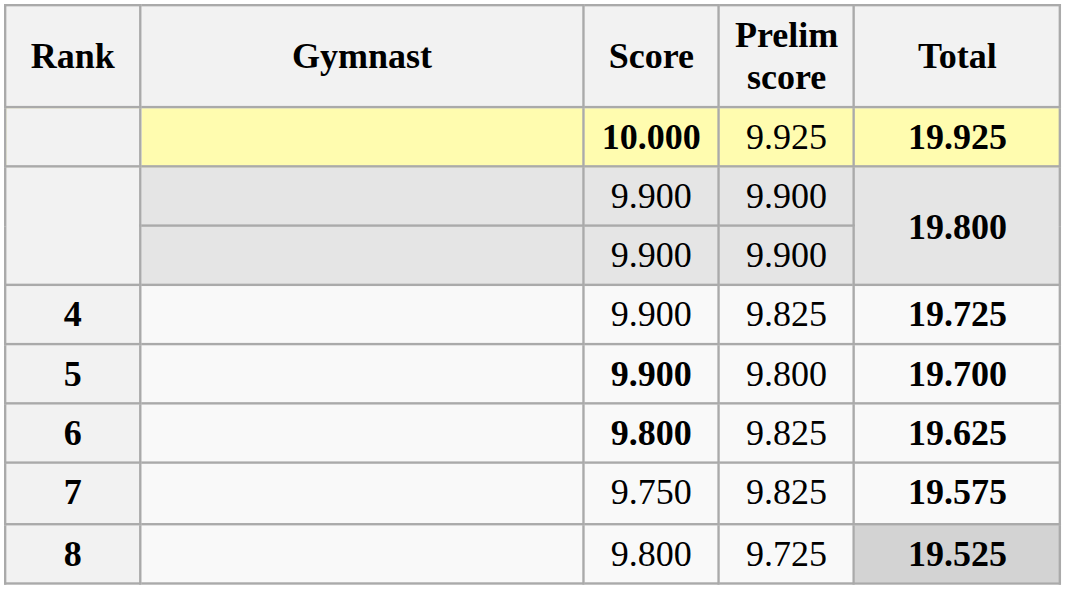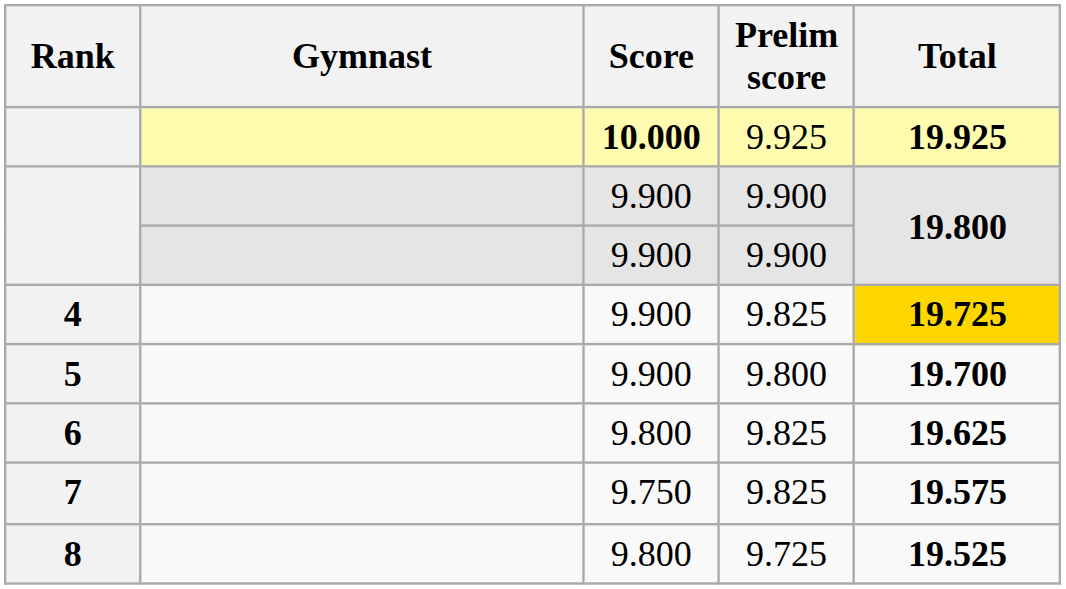4 | Total: no background -> gold background
5 | Score: bold -> normal
6 | Score: bold -> normal
8 | Total: lightgrey background -> no background
